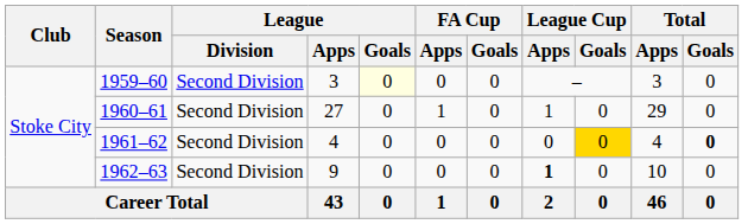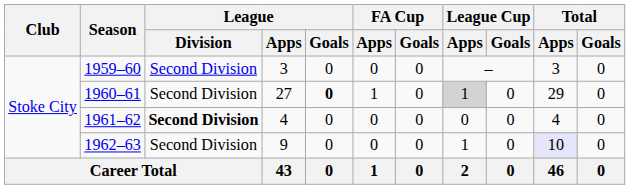1959–60 | League / Goals: lightyellow background -> no background
1960–61 | League / Goals: normal -> bold
1960–61 | League Cup / Apps: no background -> lightgrey background
1961–62 | League / Division: normal -> bold
1961–62 | League Cup / Goals: gold background -> no background
1961–62 | Total / Goals: bold -> normal
1962–63 | League Cup / Apps: bold -> normal
1962–63 | Total / Apps: no background -> lavender background
